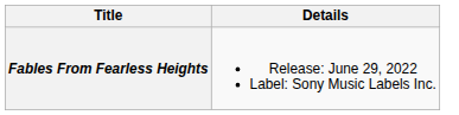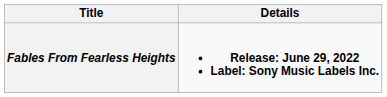Fables From Fearless Heights | Details: normal -> bold
